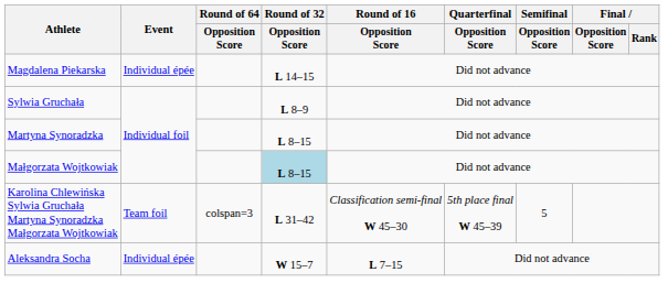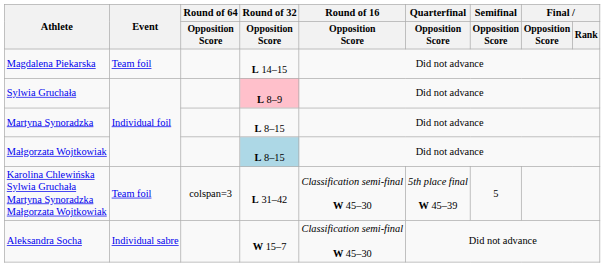Magdalena Piekarska | Event: Individual épée -> Team foil
Sylwia Gruchała | Round of 32 / Opposition Score: no background -> pink background
Aleksandra Socha | Event: Individual épée -> Individual sabre
Aleksandra Socha | Round of 16 / Opposition Score: L 7–15 -> Classification semi-final W 45–30
